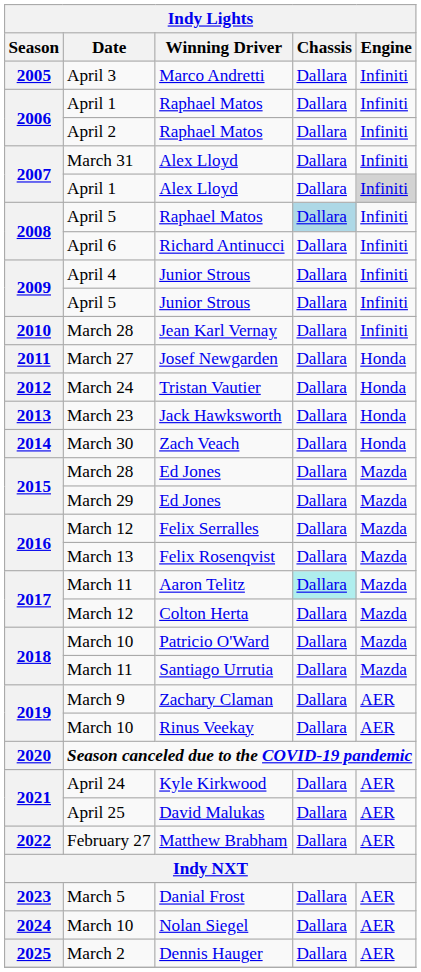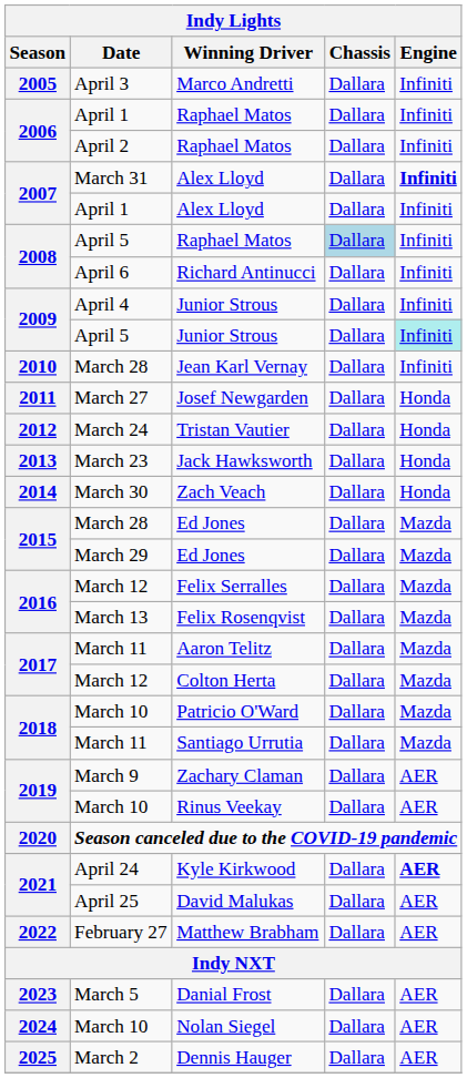March 31 / Alex Lloyd | Engine: normal -> bold
April 1 / Alex Lloyd | Engine: lightgrey background -> no background
April 5 / Junior Strous | Engine: no background -> paleturquoise background
Aaron Telitz | Chassis: paleturquoise background -> no background
Kyle Kirkwood | Engine: normal -> bold
